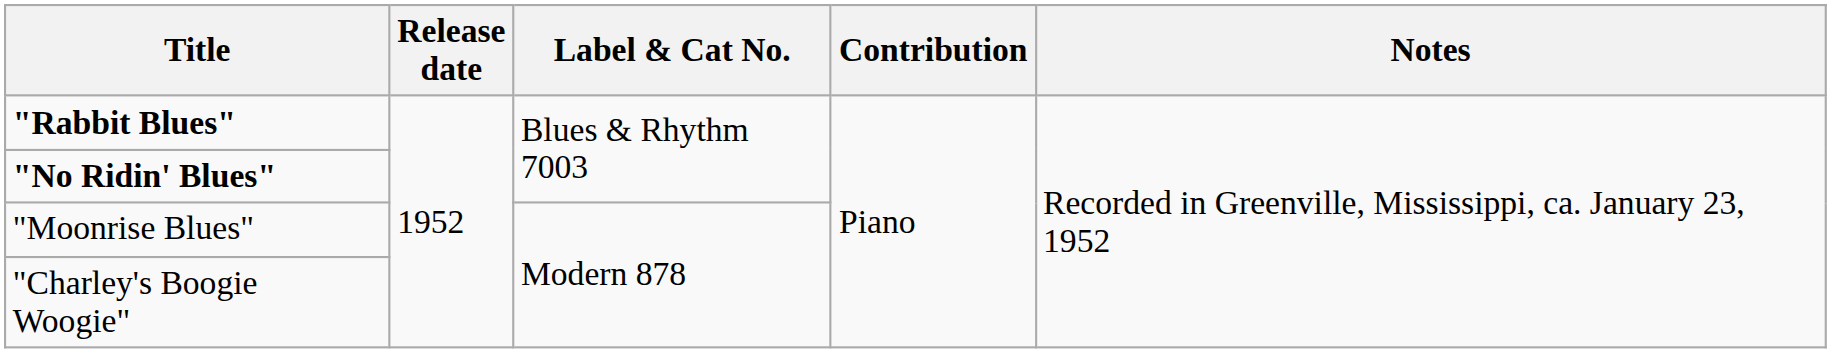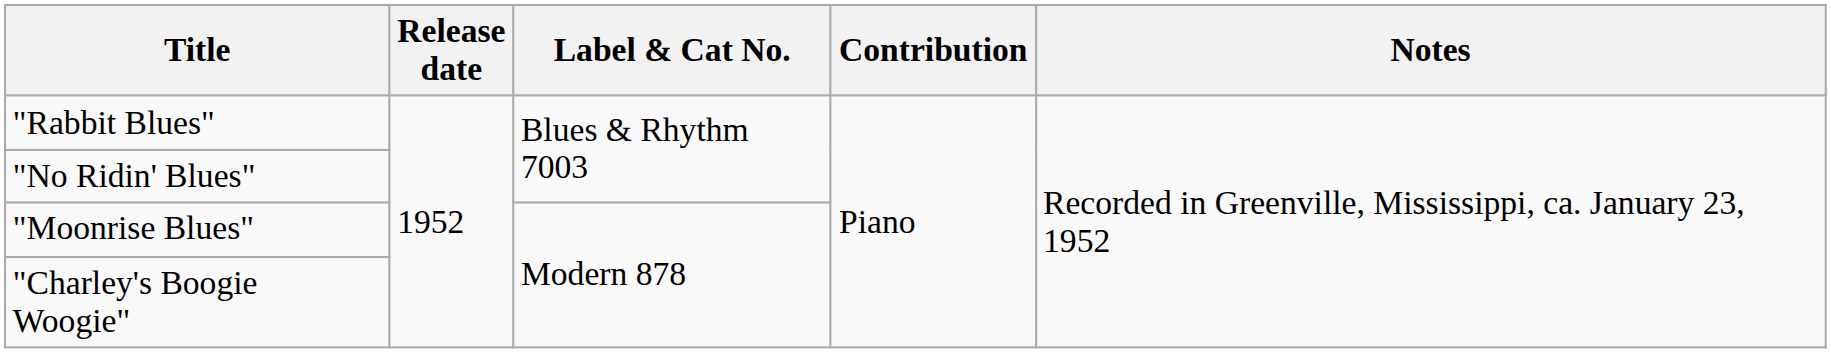"Rabbit Blues" | Title: bold -> normal
"No Ridin' Blues" | Title: bold -> normal
